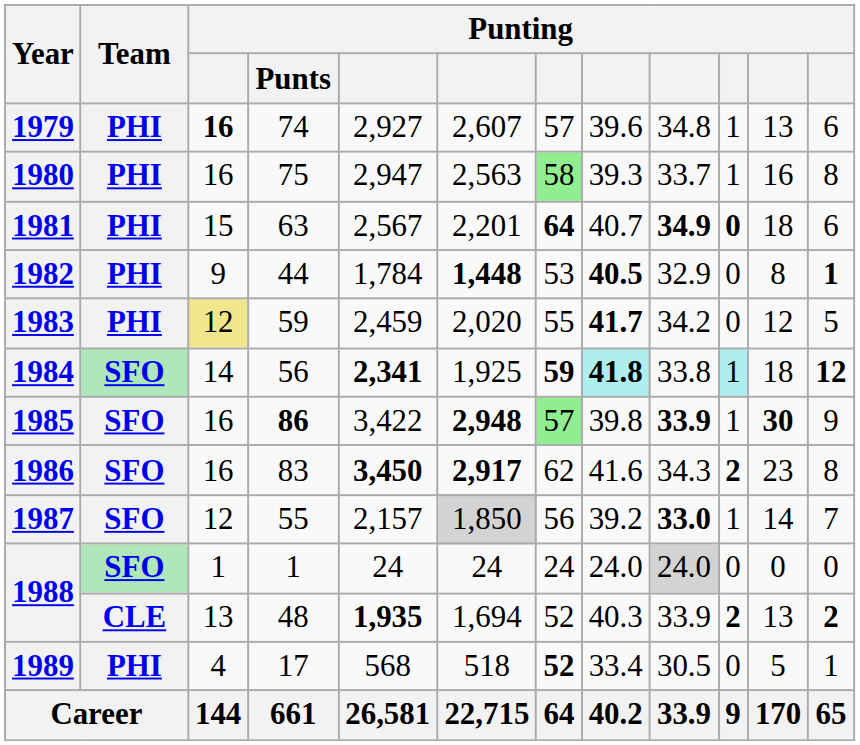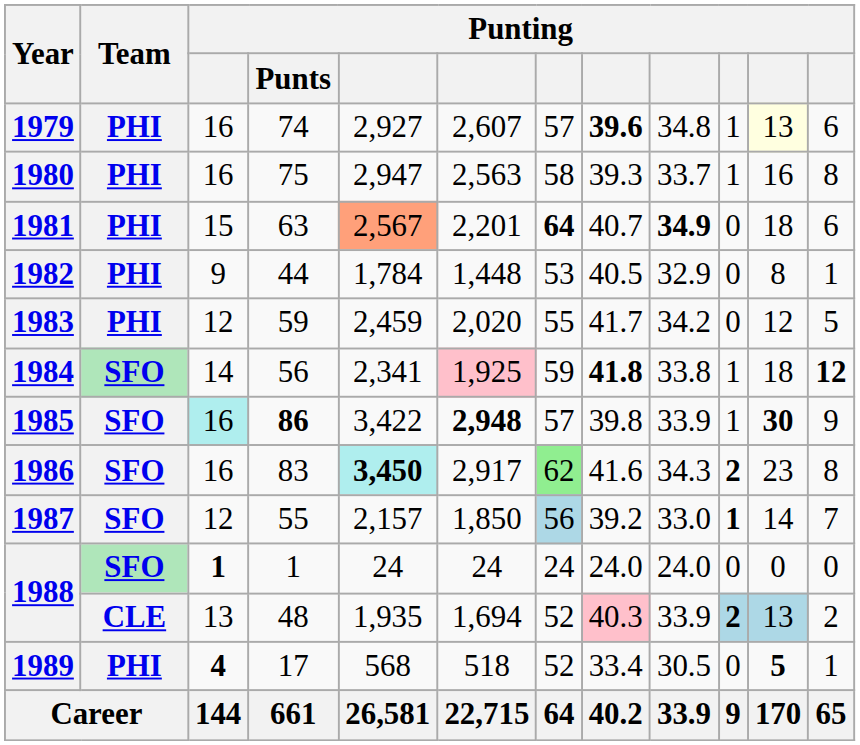1979 | column 3: bold -> normal
1979 | column 8: normal -> bold
1979 | column 11: no background -> lightyellow background
1980 | column 7: lightgreen background -> no background
1981 | column 5: no background -> lightsalmon background
1981 | column 10: bold -> normal
1982 | column 6: bold -> normal
1982 | column 8: bold -> normal
1982 | column 12: bold -> normal
1983 | column 3: khaki background -> no background
1983 | column 8: bold -> normal
1984 | column 5: bold -> normal
1984 | column 6: no background -> pink background
1984 | column 7: bold -> normal
1984 | column 8: paleturquoise background -> no background
1984 | column 10: paleturquoise background -> no background
1985 | column 3: no background -> paleturquoise background
1985 | column 7: lightgreen background -> no background
1985 | column 9: bold -> normal
1986 | column 5: no background -> paleturquoise background
1986 | column 6: bold -> normal
1986 | column 7: no background -> lightgreen background
1987 | column 6: lightgrey background -> no background
1987 | column 7: no background -> lightblue background
1987 | column 9: bold -> normal
1987 | column 10: normal -> bold
1988 / 1 | column 3: normal -> bold
1988 / 1 | column 9: lightgrey background -> no background
1988 / 48 | column 5: bold -> normal
1988 / 48 | column 8: no background -> pink background
1988 / 48 | column 10: no background -> lightblue background
1988 / 48 | column 11: no background -> lightblue background
1988 / 48 | column 12: bold -> normal
1989 | column 3: normal -> bold
1989 | column 7: bold -> normal
1989 | column 11: normal -> bold
